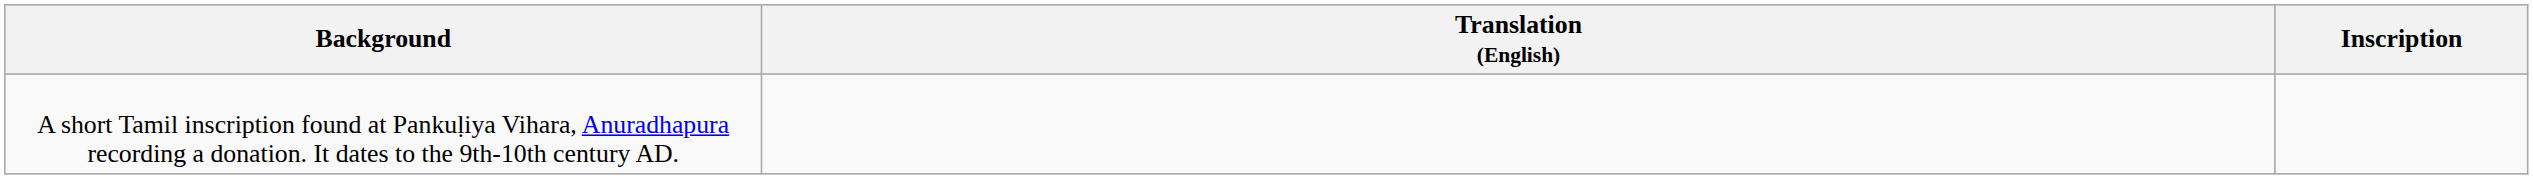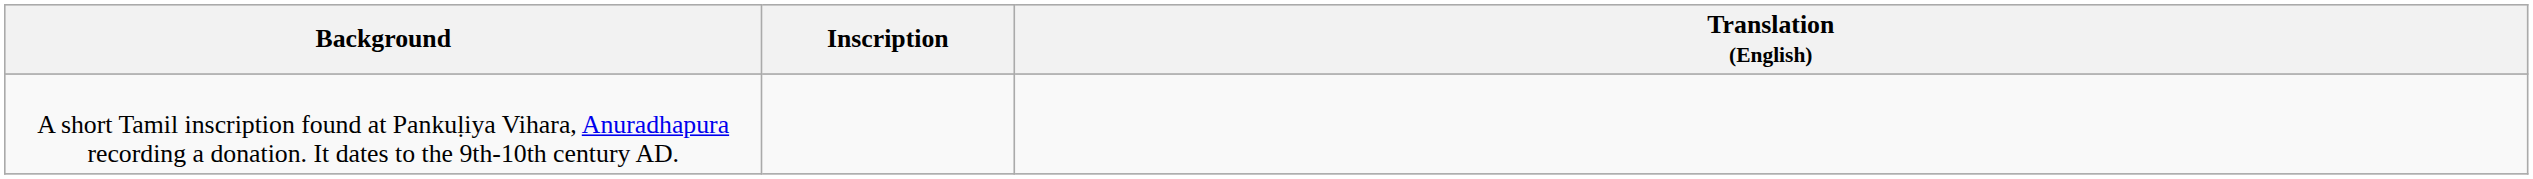columns swapped: Translation (English) <-> Inscription
